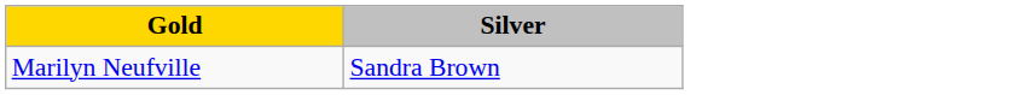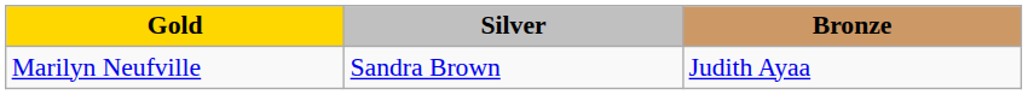+ column: Bronze | Judith Ayaa
